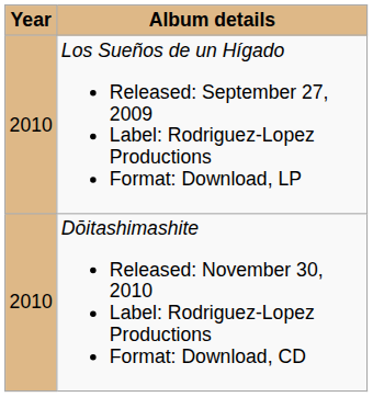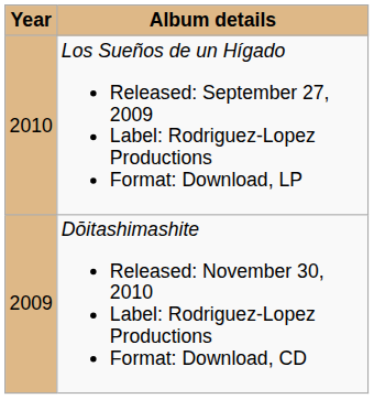row 3 | Year: 2010 -> 2009
